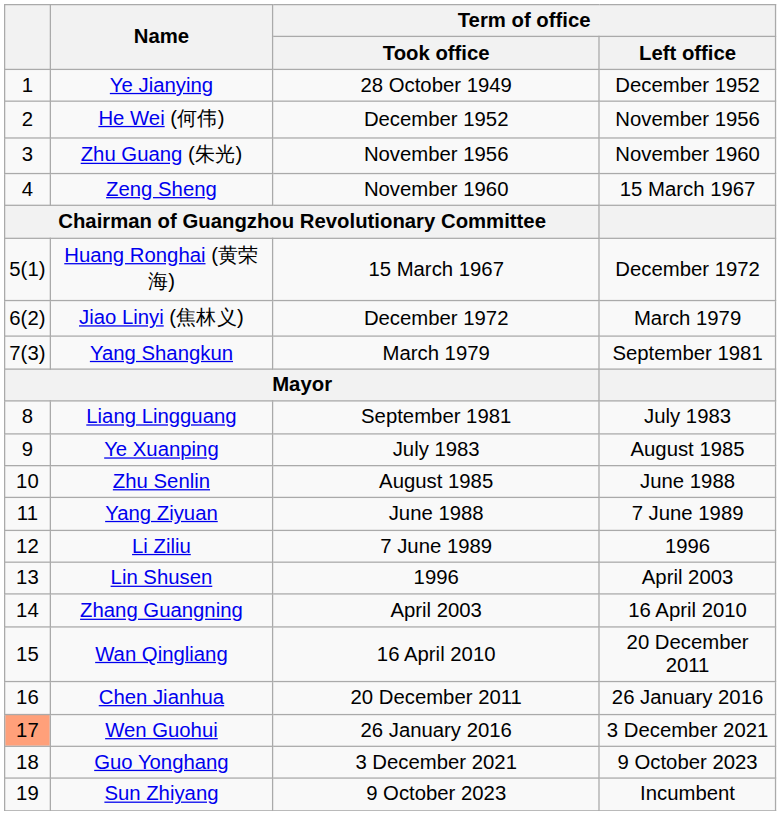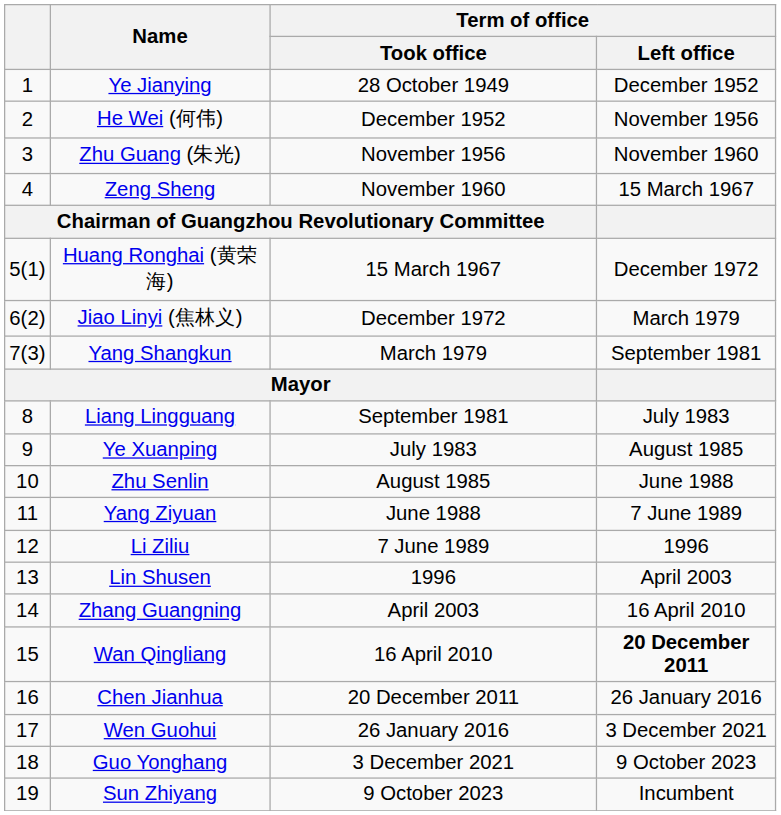Wan Qingliang | Term of office / Left office: normal -> bold
Wen Guohui | column 1: lightsalmon background -> no background
